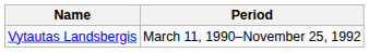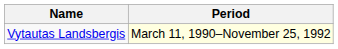Vytautas Landsbergis | Period: no background -> lightyellow background
